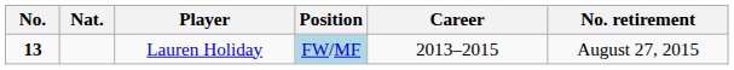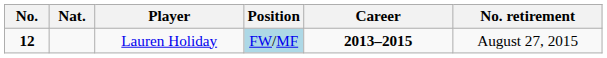Lauren Holiday | No.: 13 -> 12
Lauren Holiday | Career: normal -> bold
